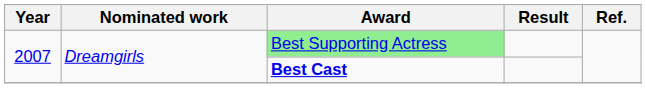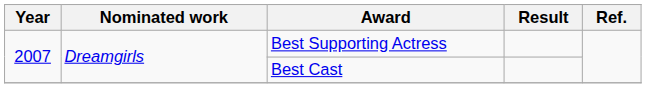Best Supporting Actress | Award: lightgreen background -> no background
Best Cast | Award: bold -> normal
